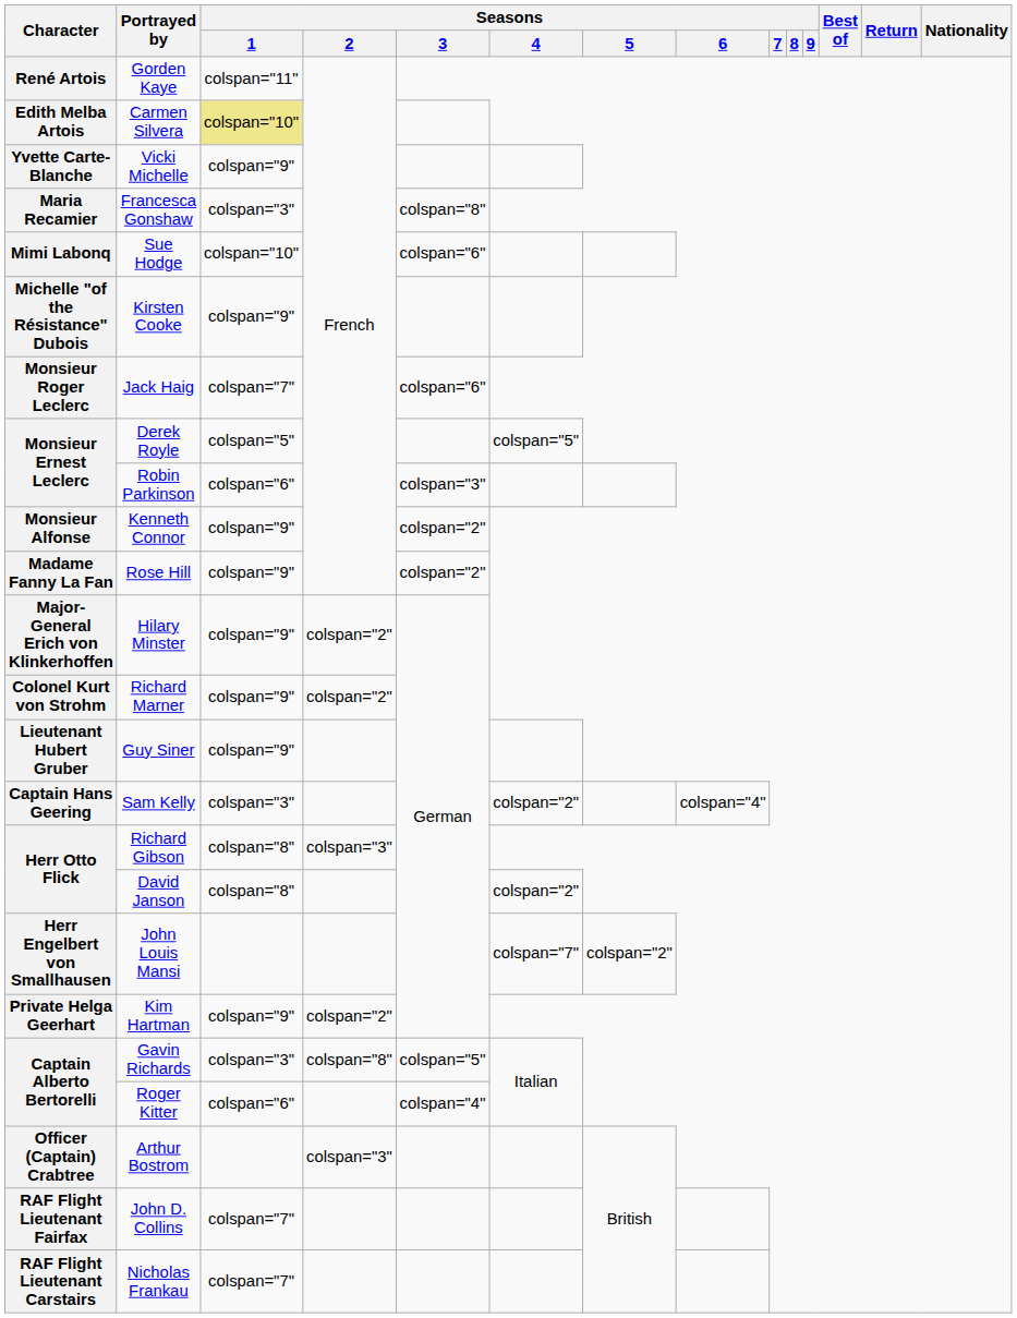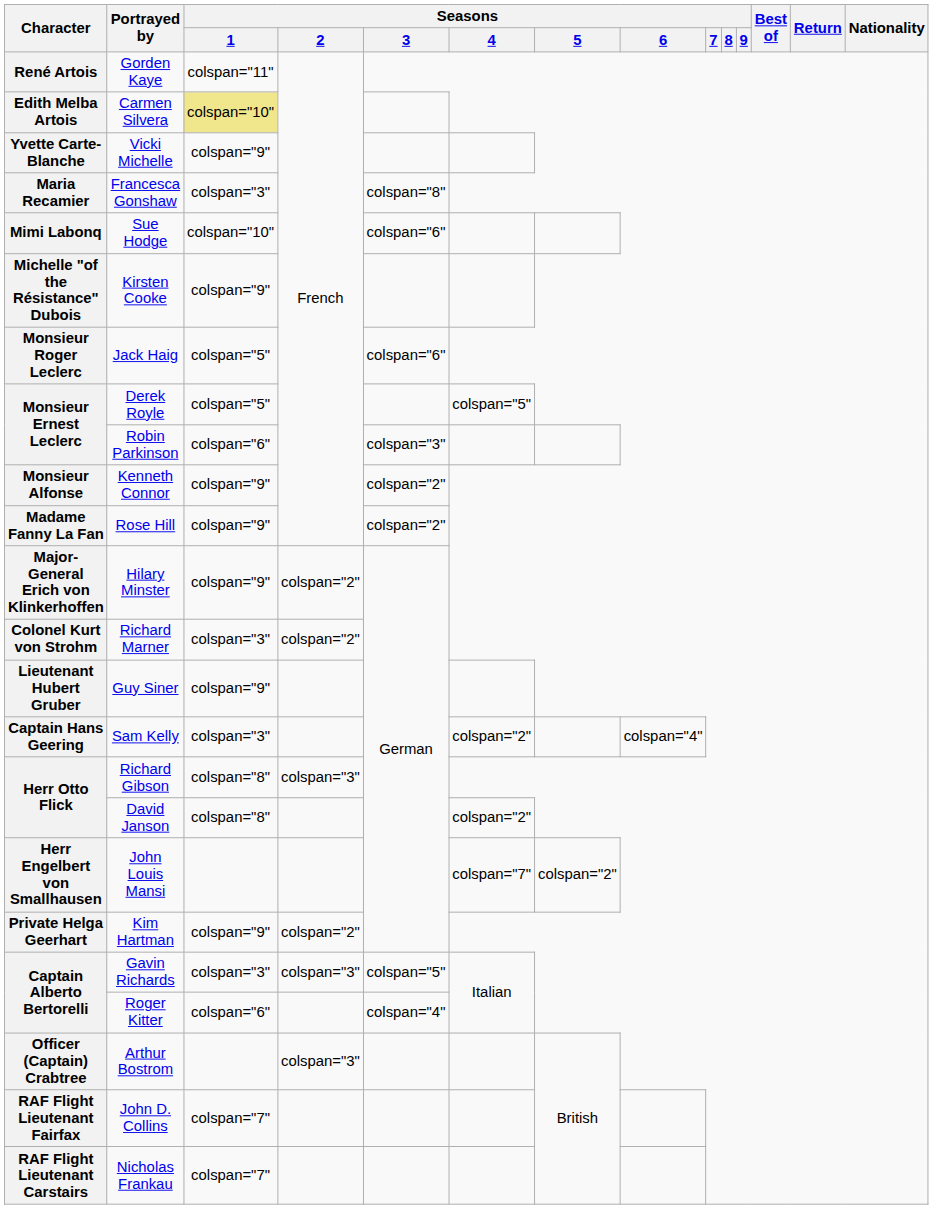Jack Haig | Seasons / 1: colspan="7" -> colspan="5"
Richard Marner | Seasons / 1: colspan="9" -> colspan="3"
Gavin Richards | Seasons / 2: colspan="8" -> colspan="3"
